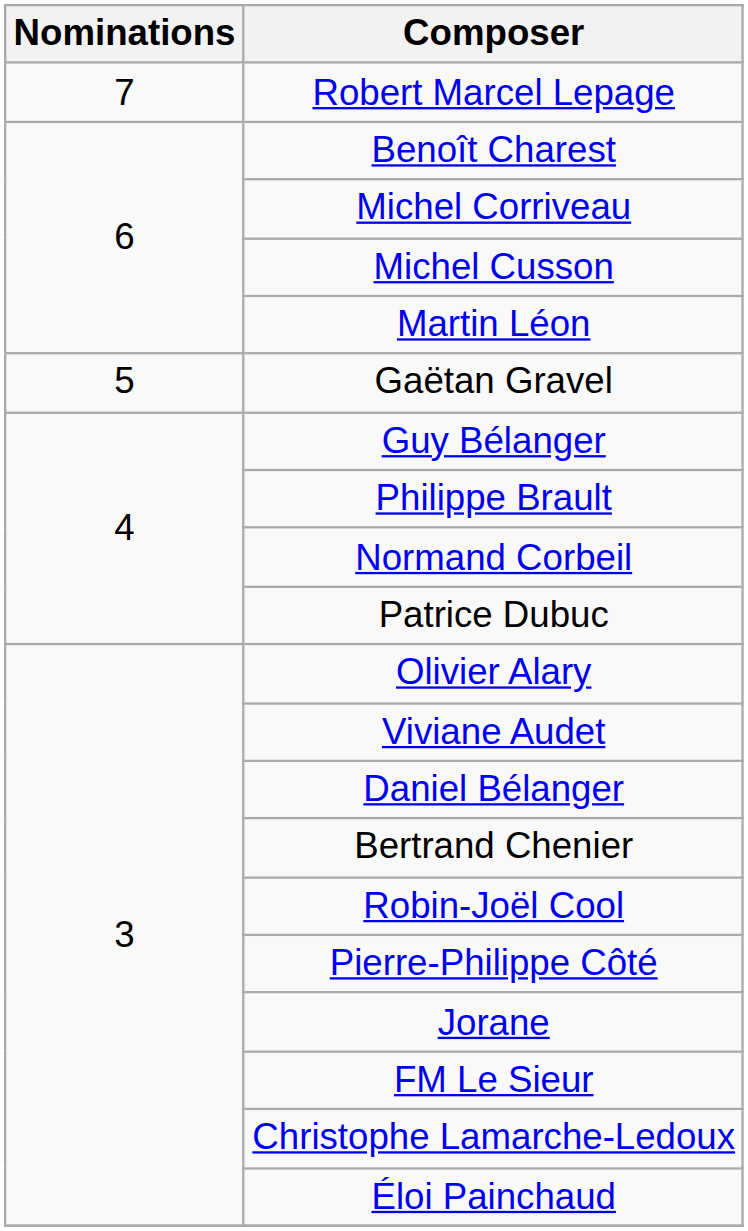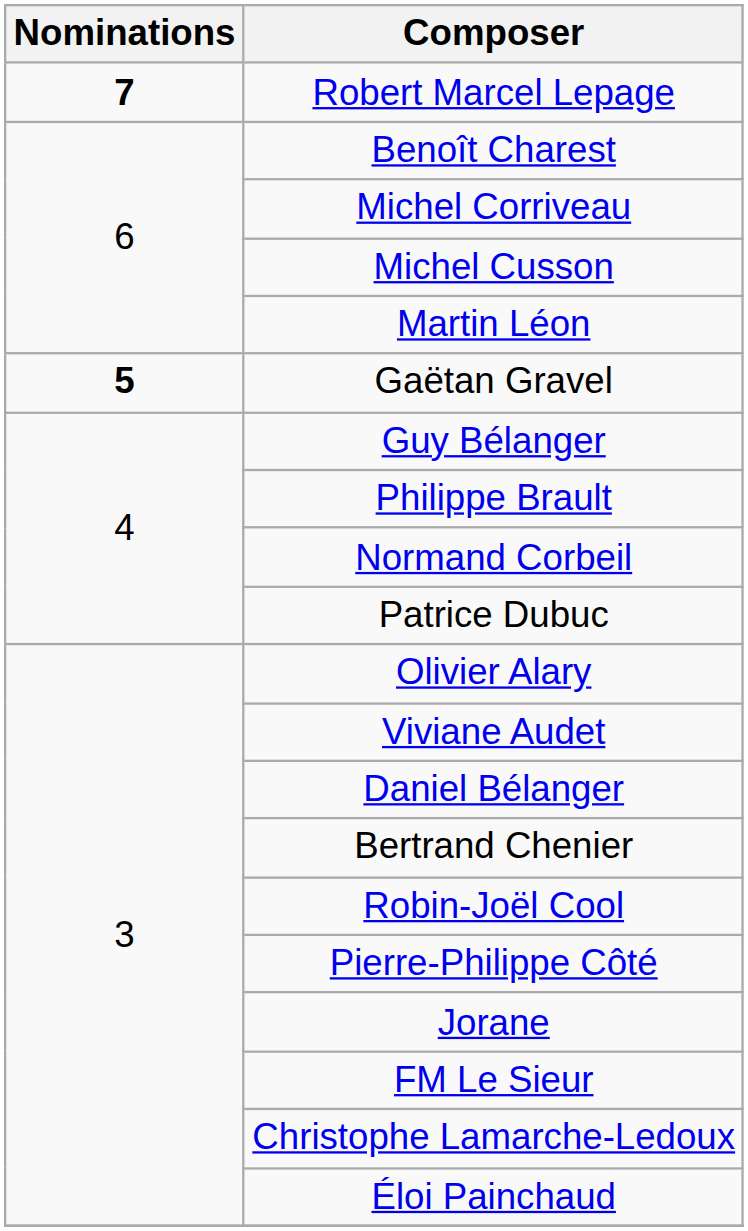Robert Marcel Lepage | Nominations: normal -> bold
Gaëtan Gravel | Nominations: normal -> bold
